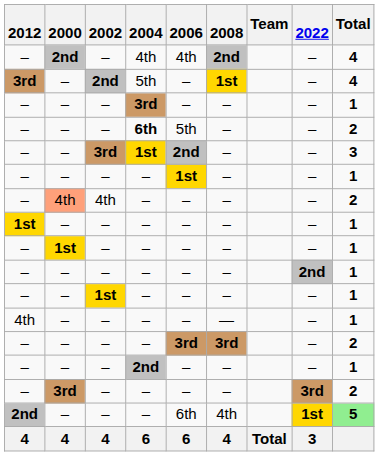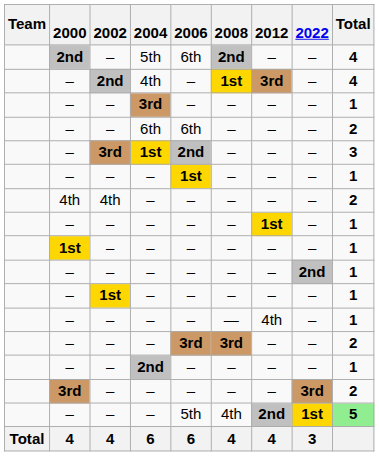columns swapped: Team <-> 2012
row 2 | 2004: 4th -> 5th
row 2 | 2006: 4th -> 6th
row 3 | 2004: 5th -> 4th
row 5 | 2004: bold -> normal
row 5 | 2006: 5th -> 6th
row 8 | 2000: lightsalmon background -> no background
row 17 | 2006: 6th -> 5th
